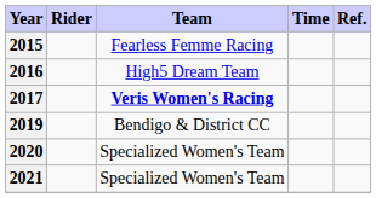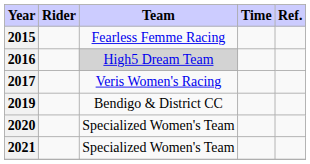2016 | Team: no background -> lightgrey background
2017 | Team: bold -> normal
